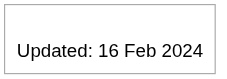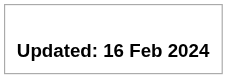row 1 | column 1: normal -> bold
